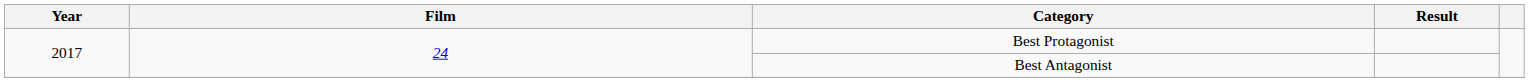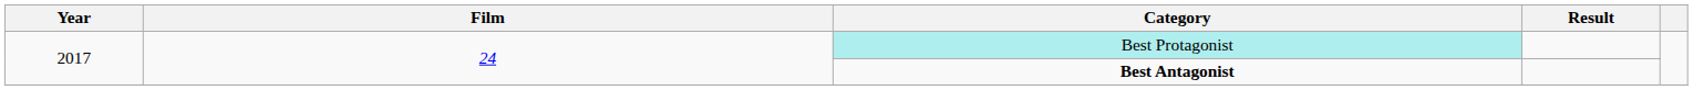Best Protagonist | Category: no background -> paleturquoise background
Best Antagonist | Category: normal -> bold
